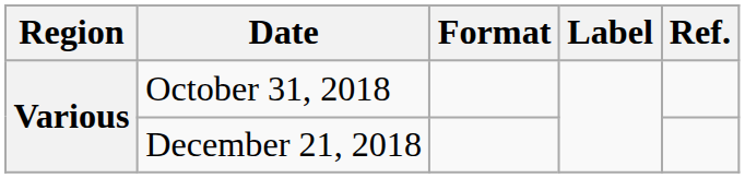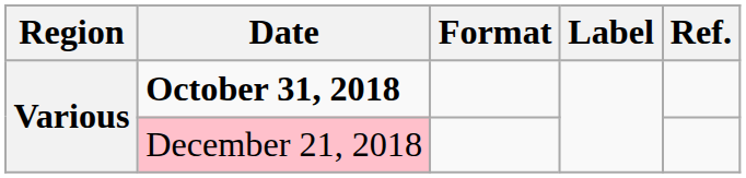October 31, 2018 | Date: normal -> bold
December 21, 2018 | Date: no background -> pink background
